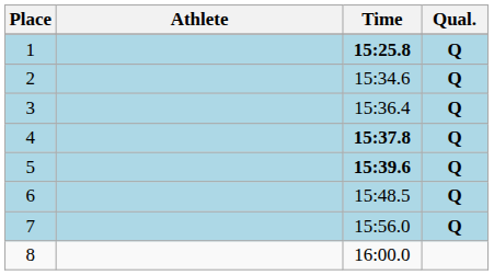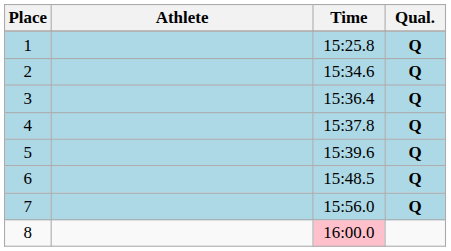1 | Time: bold -> normal
4 | Time: bold -> normal
5 | Time: bold -> normal
8 | Time: no background -> pink background
